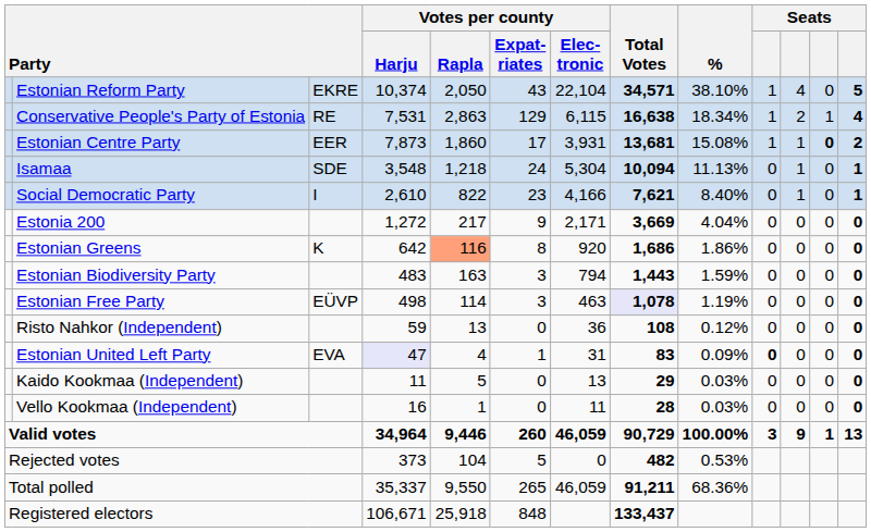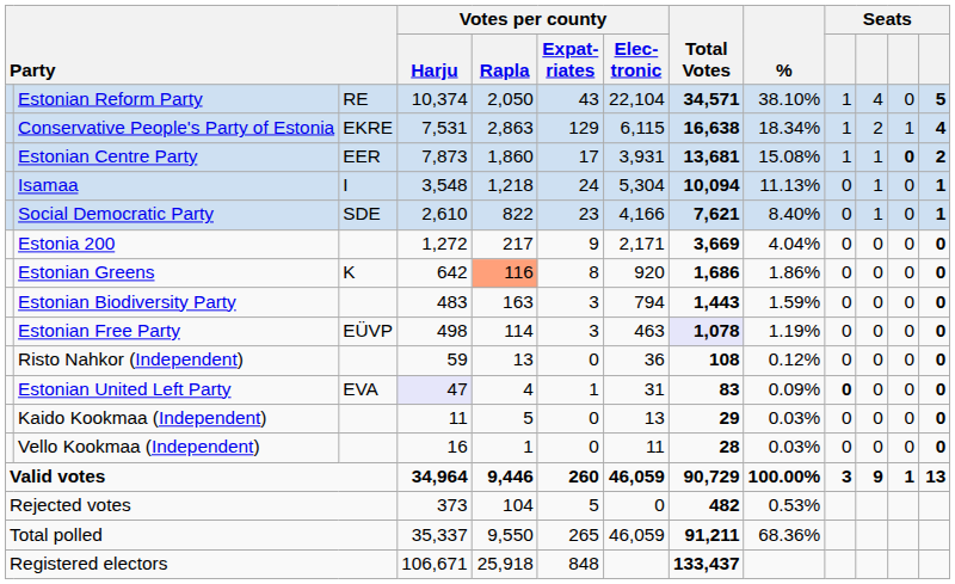Estonian Reform Party | column 3: EKRE -> RE
Conservative People's Party of Estonia | column 3: RE -> EKRE
Isamaa | column 3: SDE -> I
Social Democratic Party | column 3: I -> SDE
